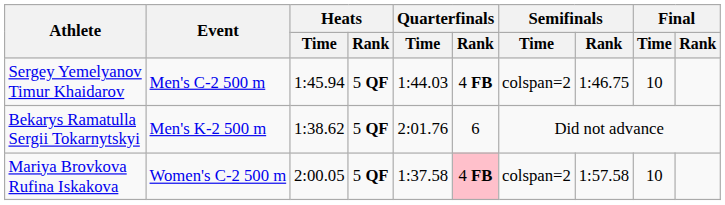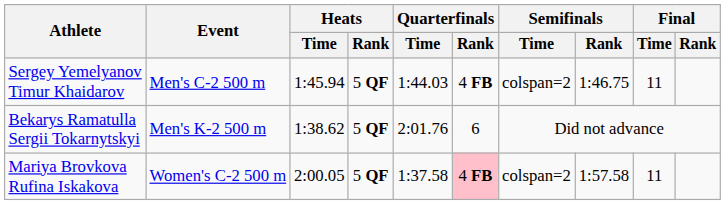Sergey Yemelyanov Timur Khaidarov | Final / Time: 10 -> 11
Mariya Brovkova Rufina Iskakova | Final / Time: 10 -> 11
